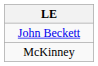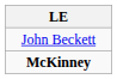row 3 | column 1: normal -> bold
